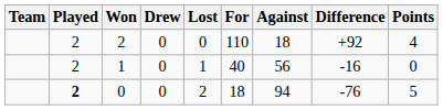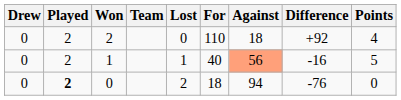columns swapped: Team <-> Drew
row 3 | Against: no background -> lightsalmon background
row 3 | Points: 0 -> 5
row 4 | Points: 5 -> 0
